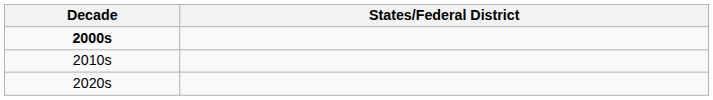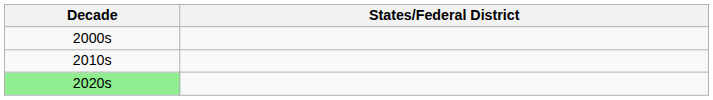2000s | Decade: bold -> normal
2020s | Decade: no background -> lightgreen background
